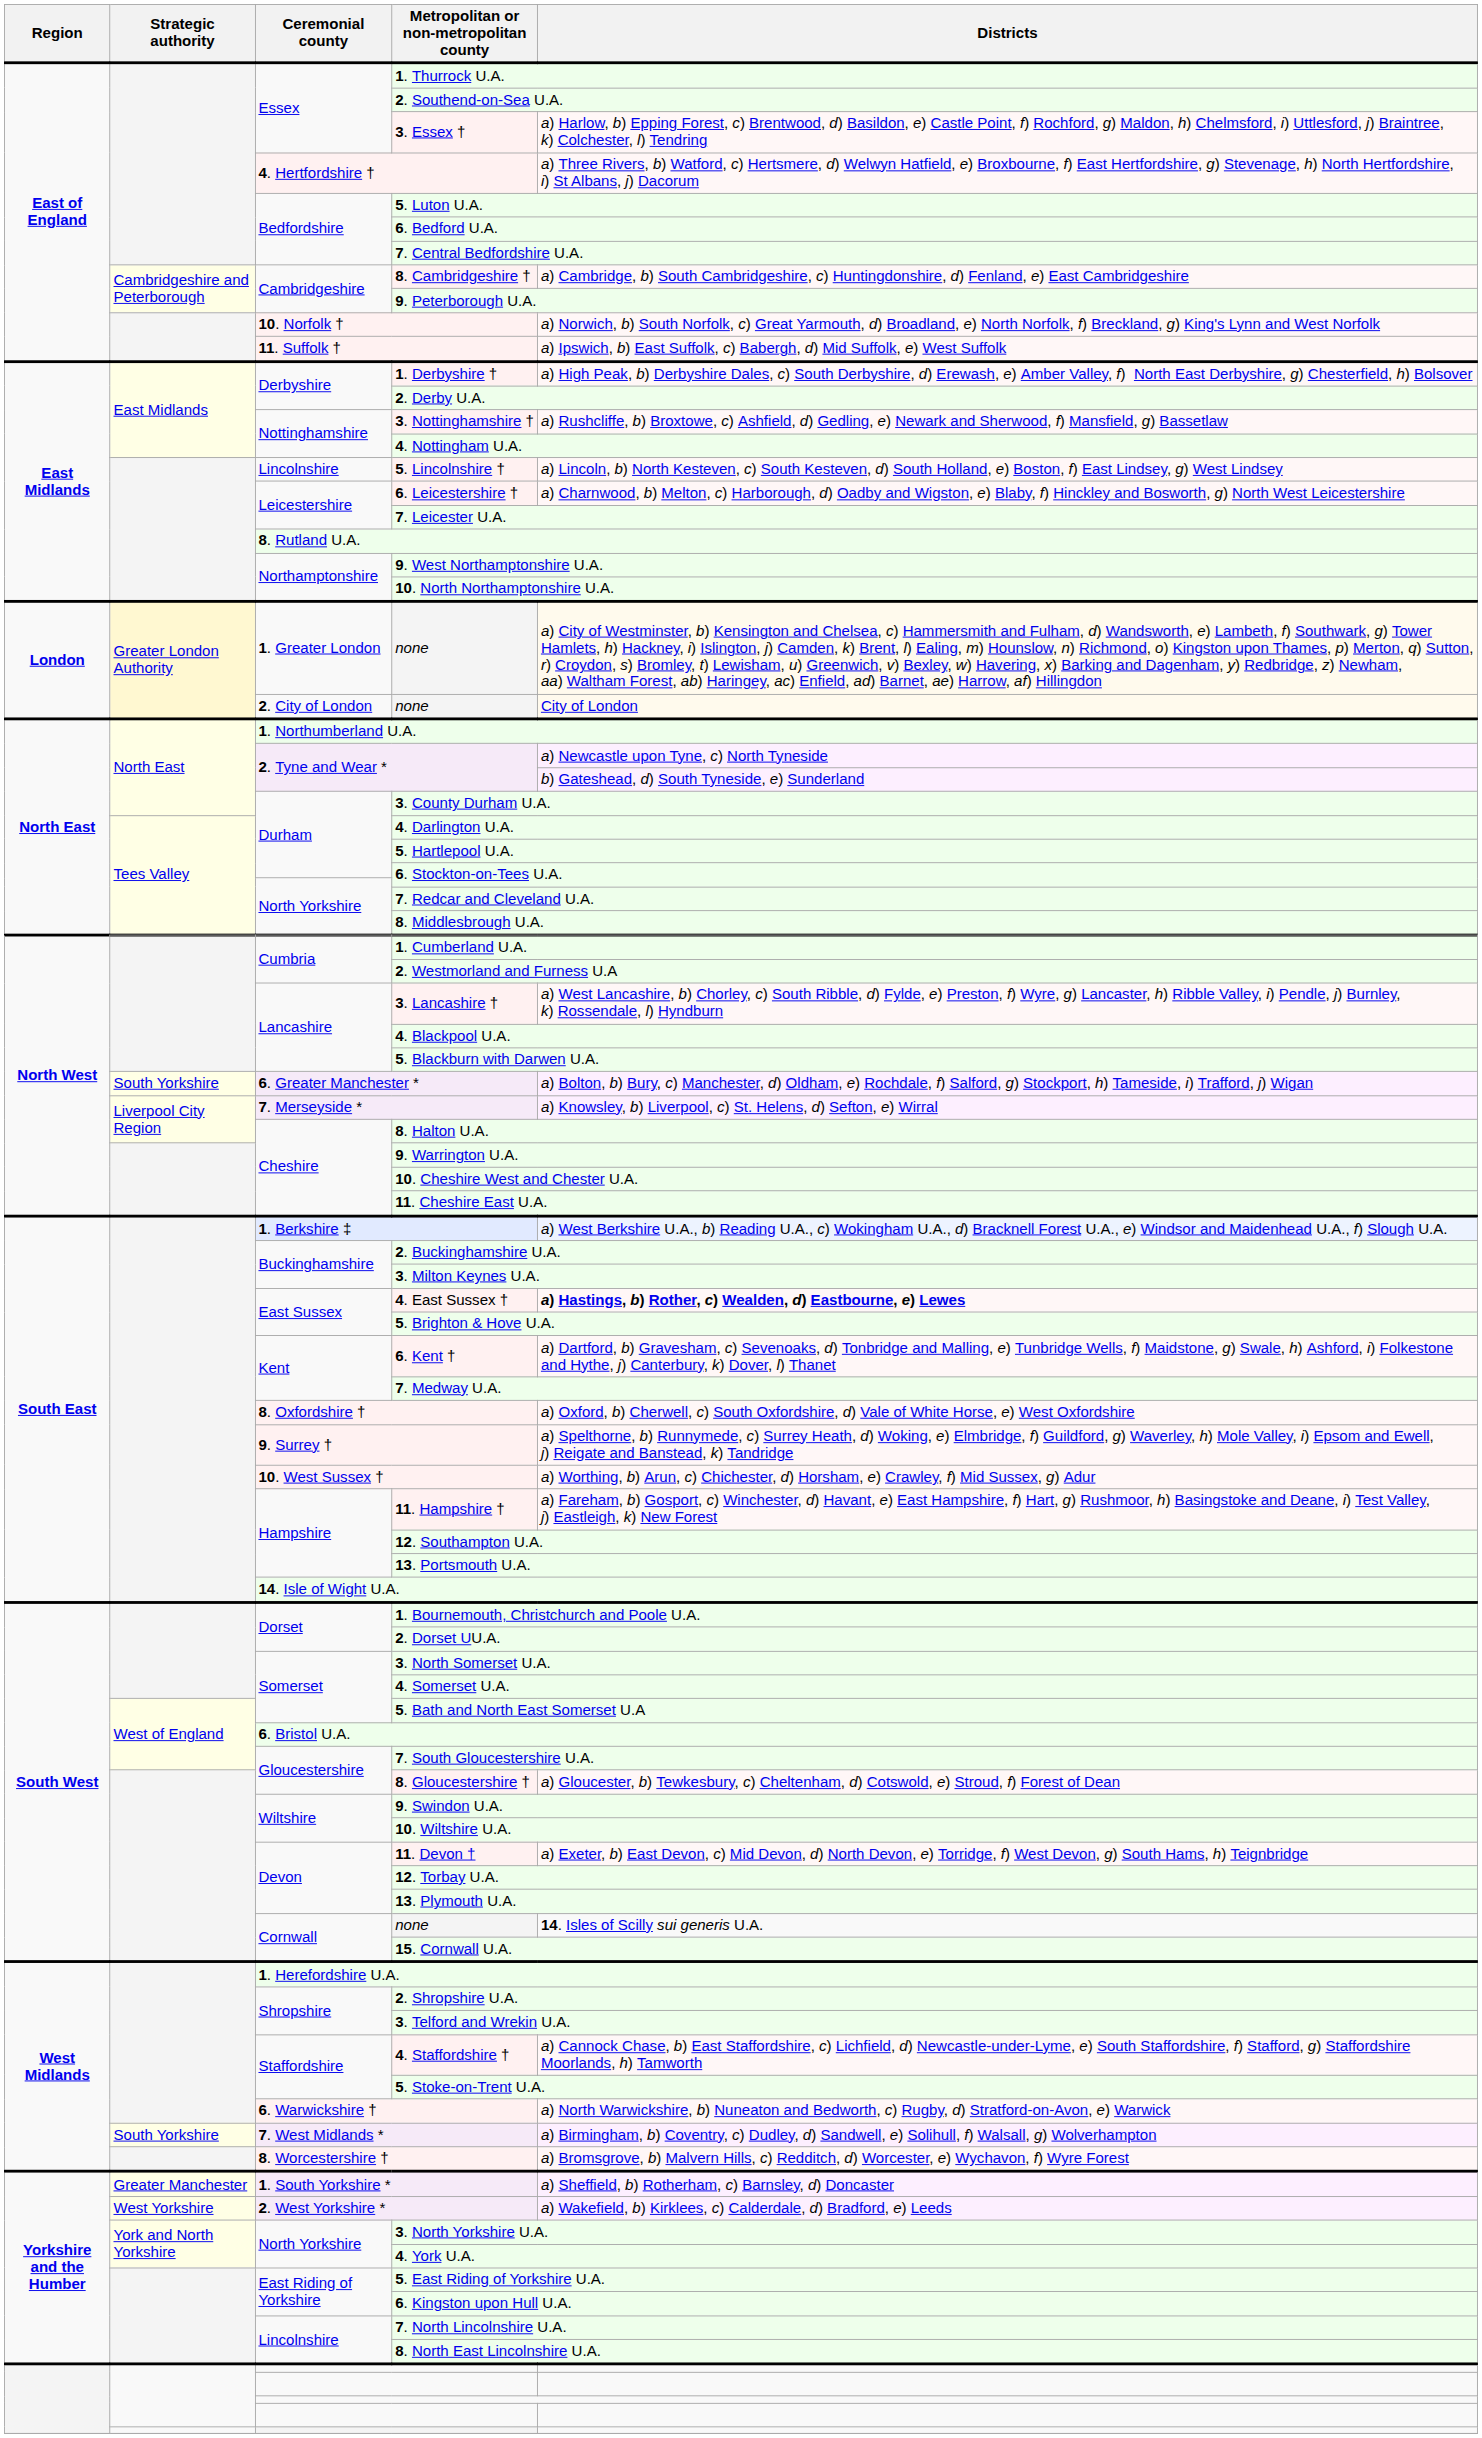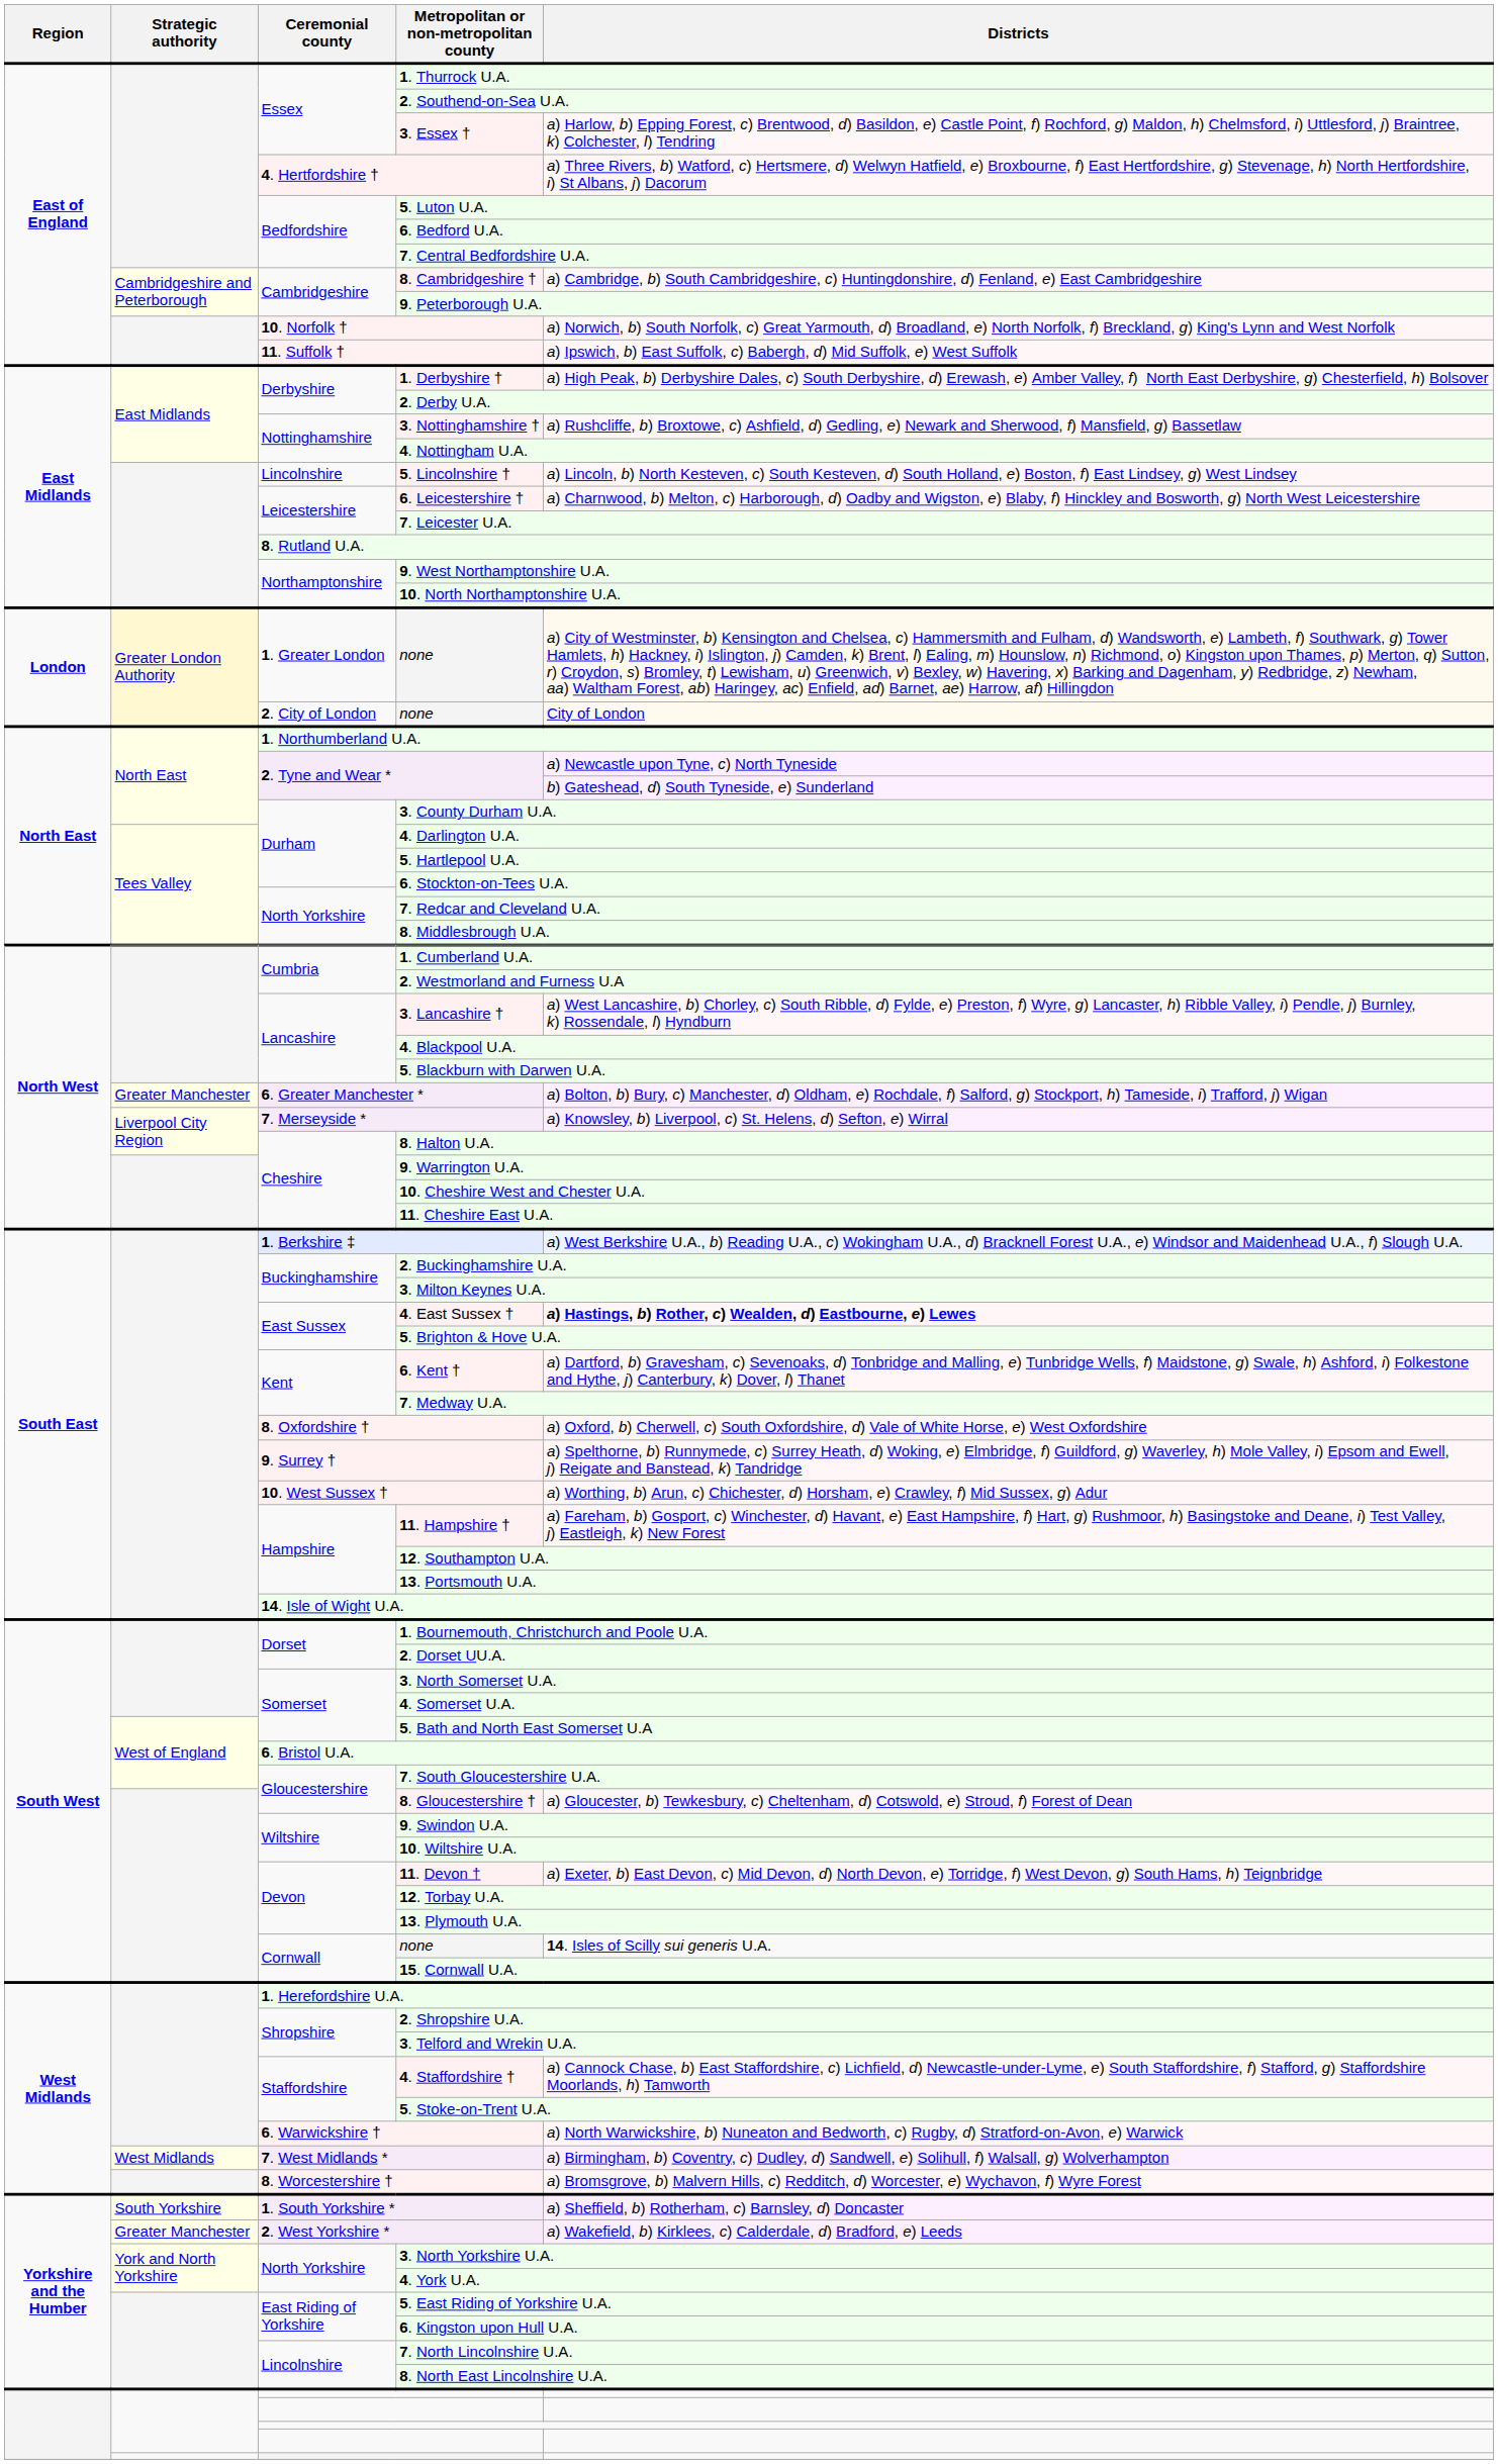6. Greater Manchester * | Strategic authority: South Yorkshire -> Greater Manchester
7. West Midlands * | Strategic authority: South Yorkshire -> West Midlands
1. South Yorkshire * | Strategic authority: Greater Manchester -> South Yorkshire
2. West Yorkshire * | Strategic authority: West Yorkshire -> Greater Manchester
